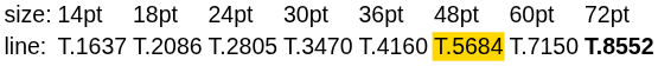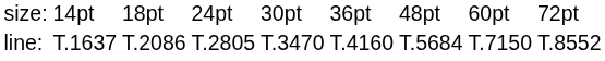line: | column 7: gold background -> no background
line: | column 9: bold -> normal
